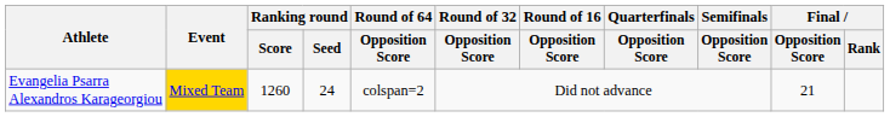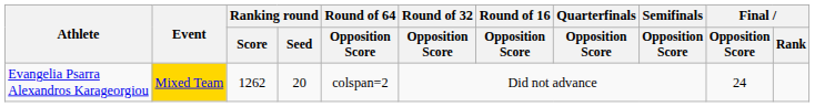Evangelia Psarra Alexandros Karageorgiou | Ranking round / Score: 1260 -> 1262
Evangelia Psarra Alexandros Karageorgiou | Ranking round / Seed: 24 -> 20
Evangelia Psarra Alexandros Karageorgiou | Final / Opposition Score: 21 -> 24
